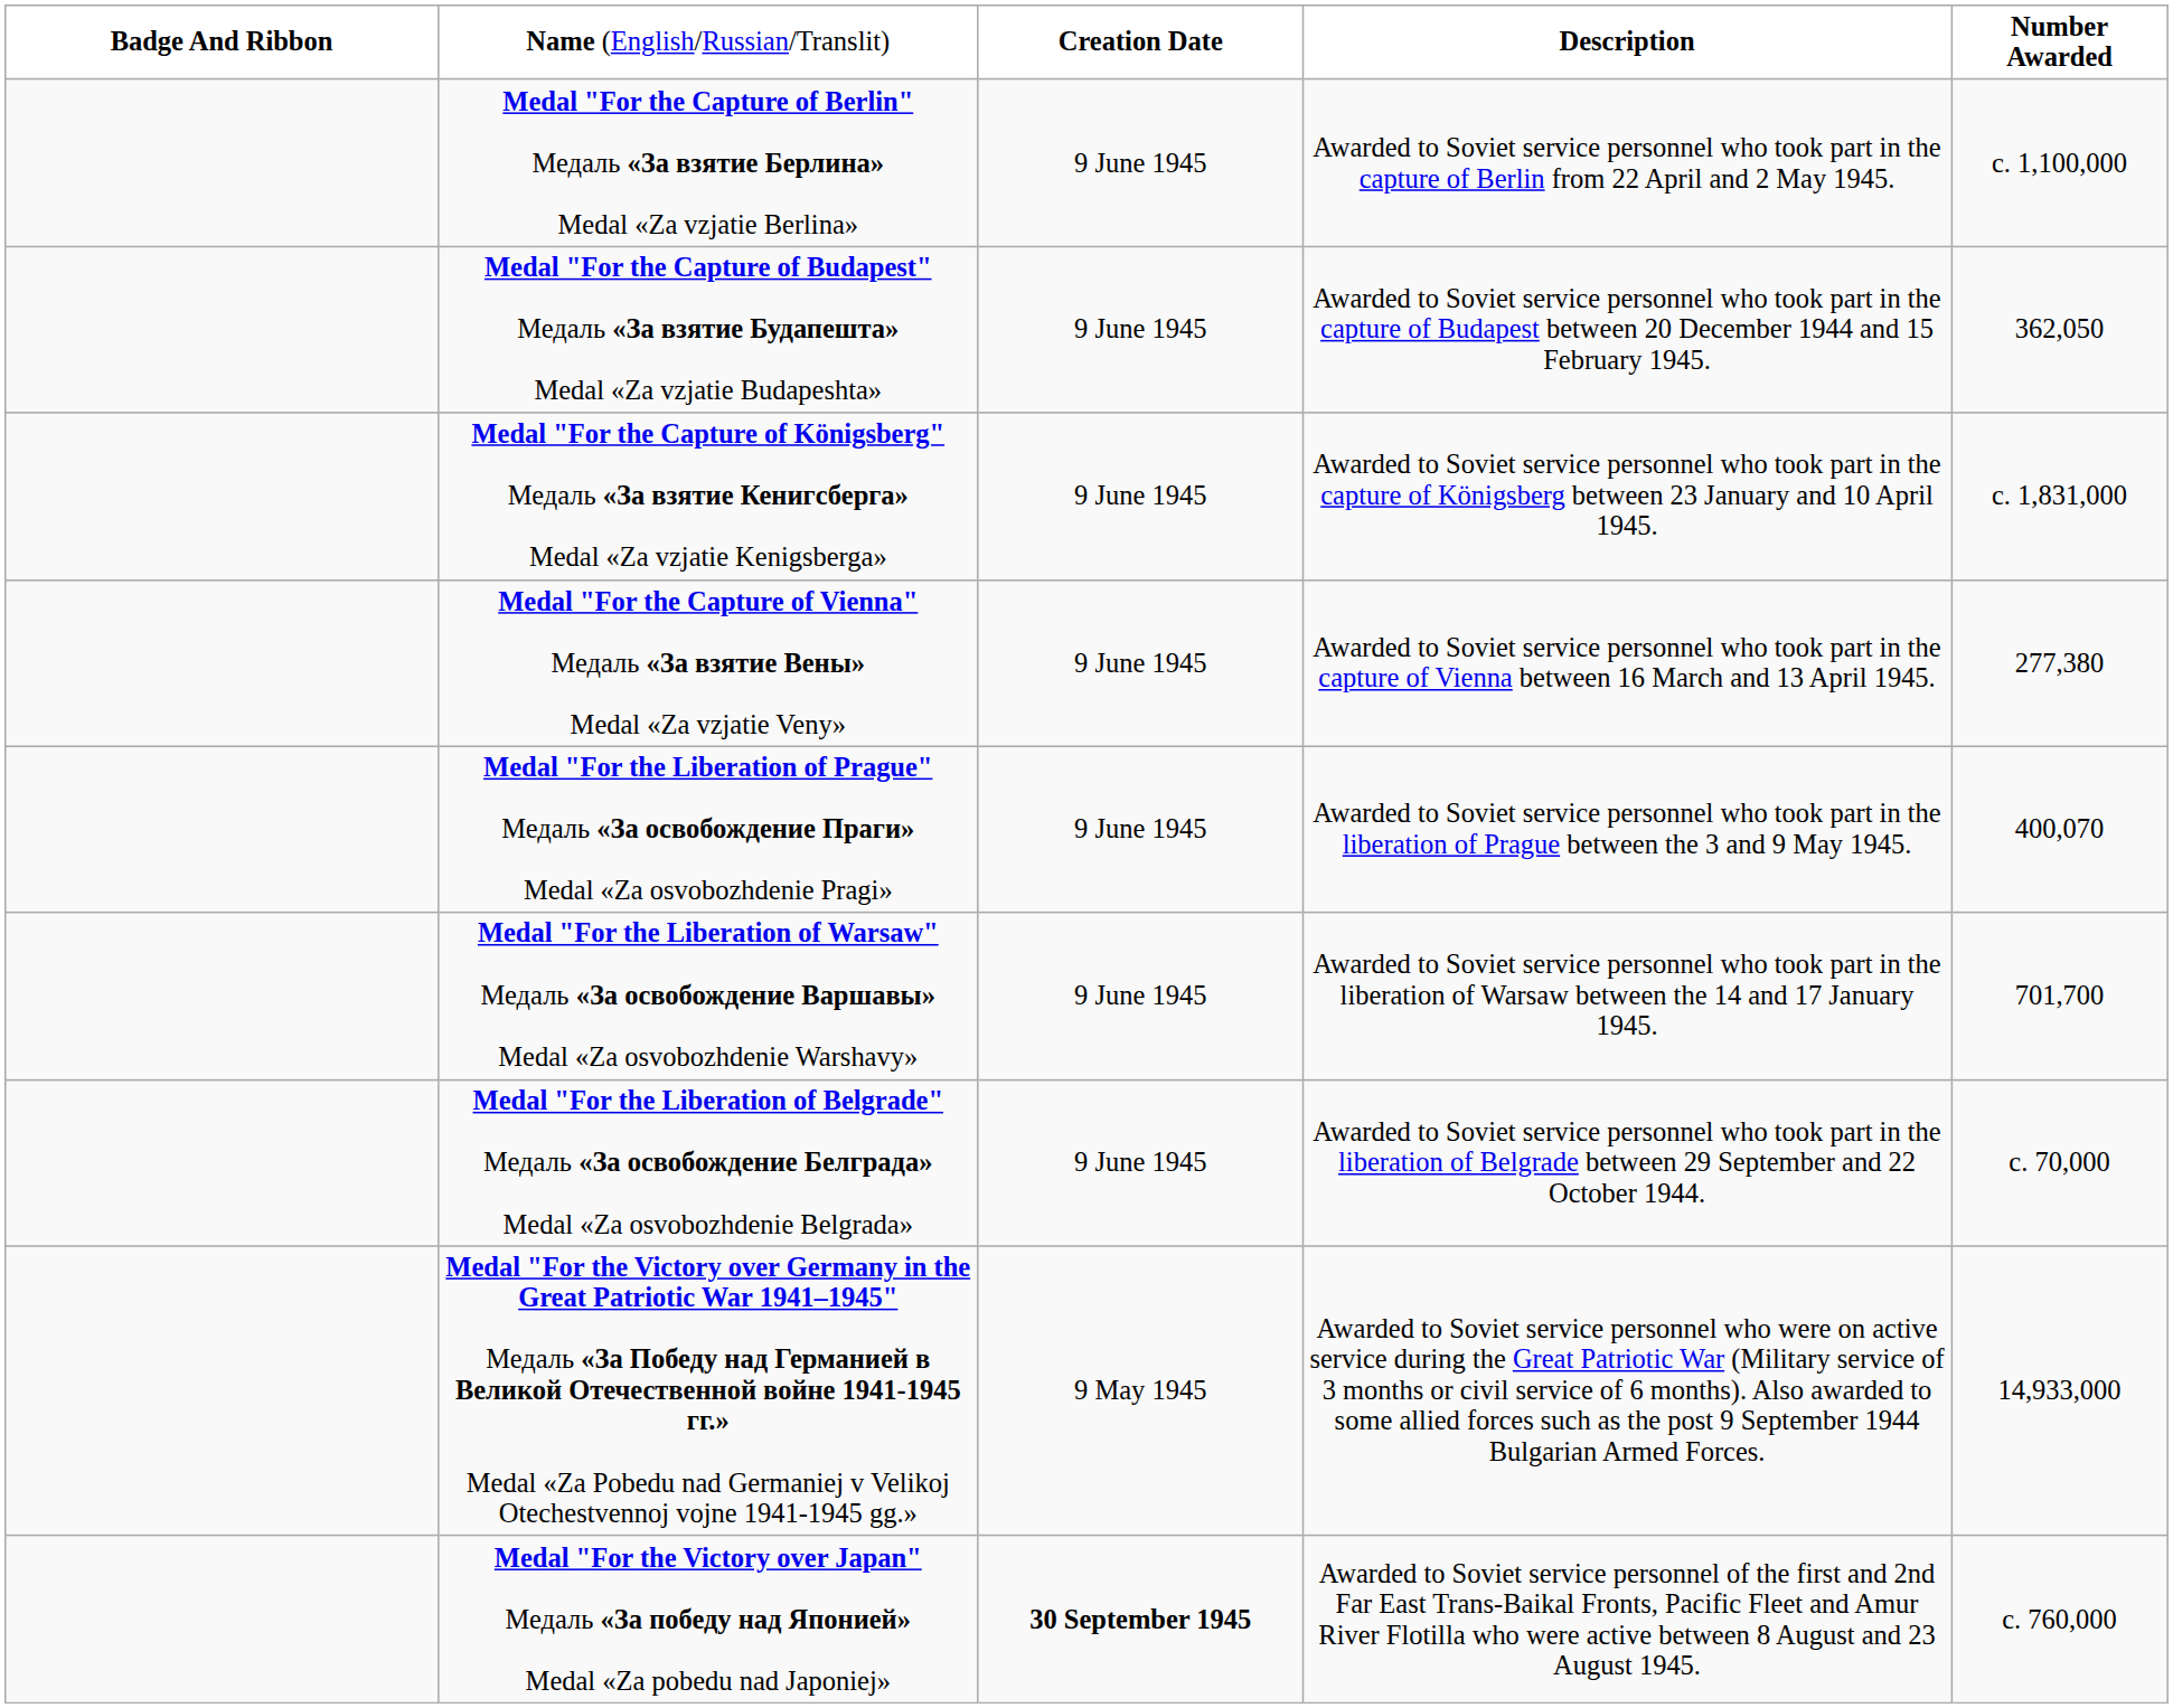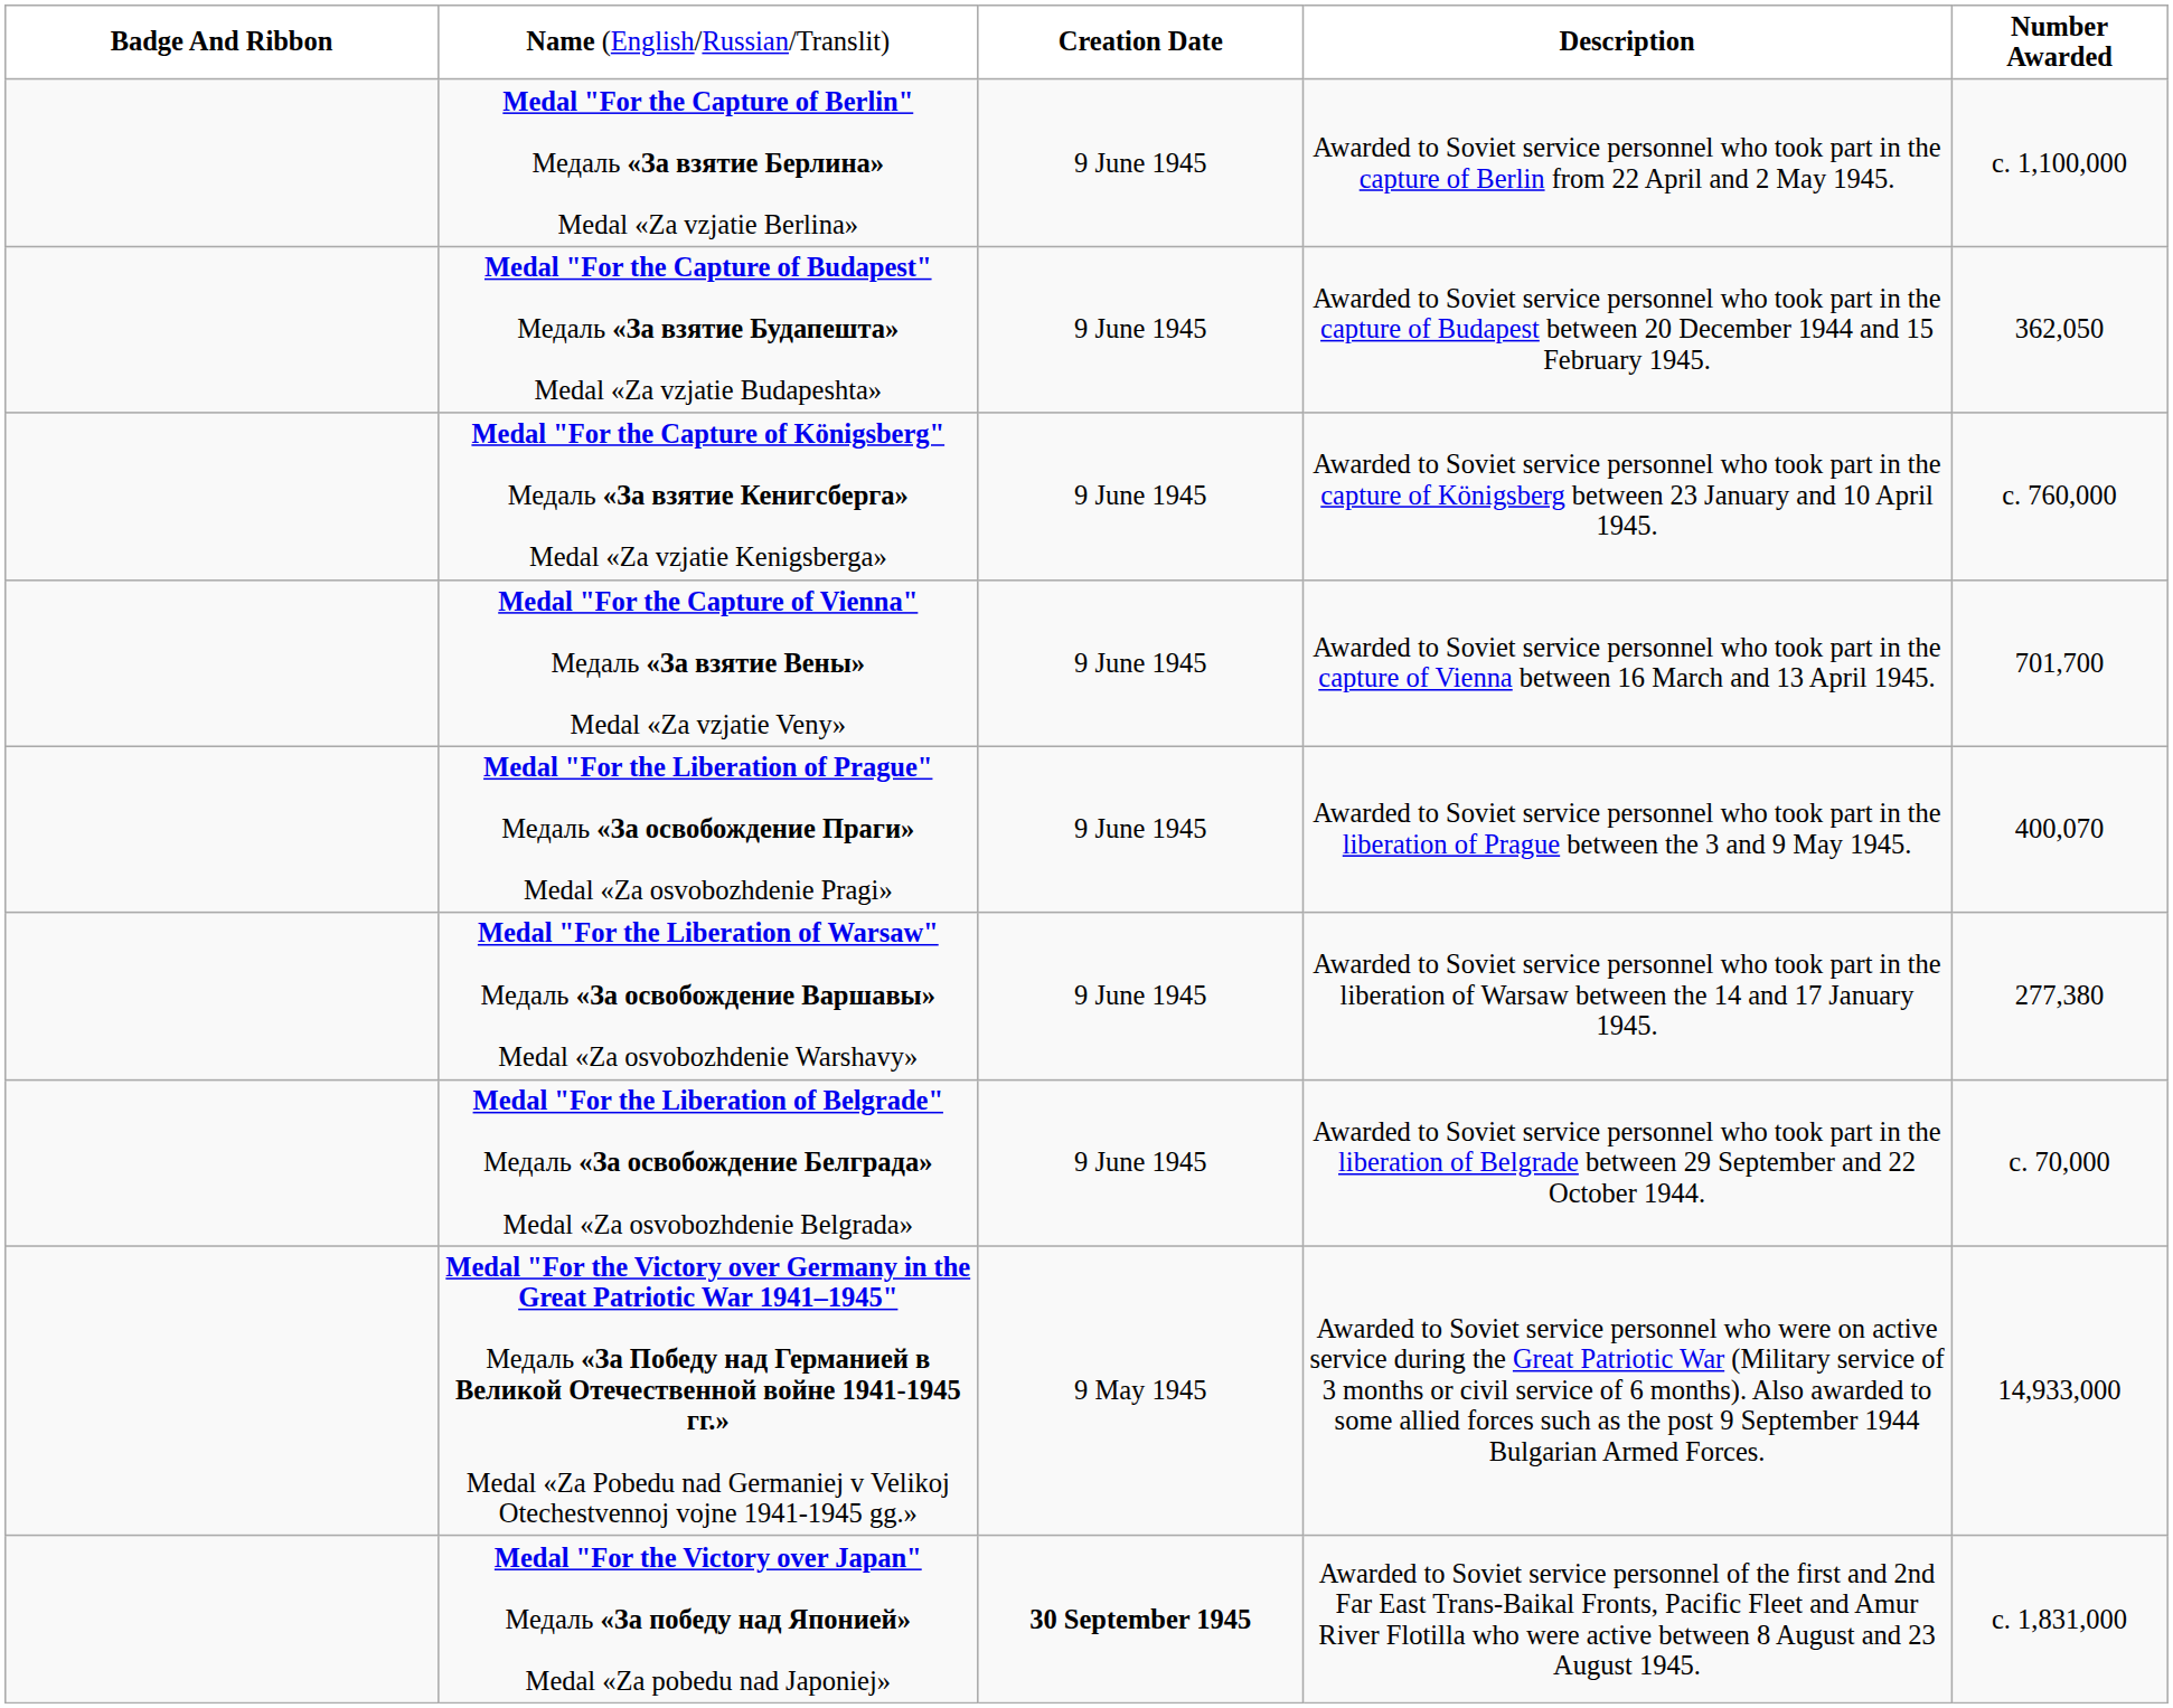row 4 | column 5: c. 1,831,000 -> c. 760,000
row 5 | column 5: 277,380 -> 701,700
row 7 | column 5: 701,700 -> 277,380
row 10 | column 5: c. 760,000 -> c. 1,831,000
